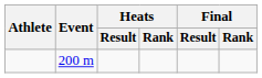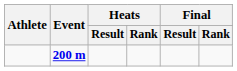row 3 | Event: normal -> bold
